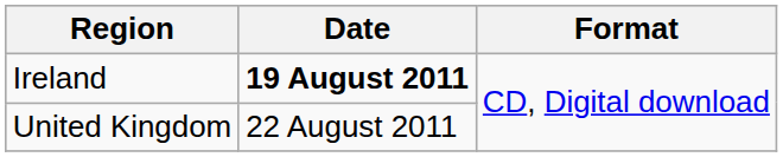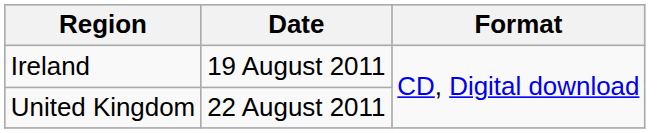Ireland | Date: bold -> normal
